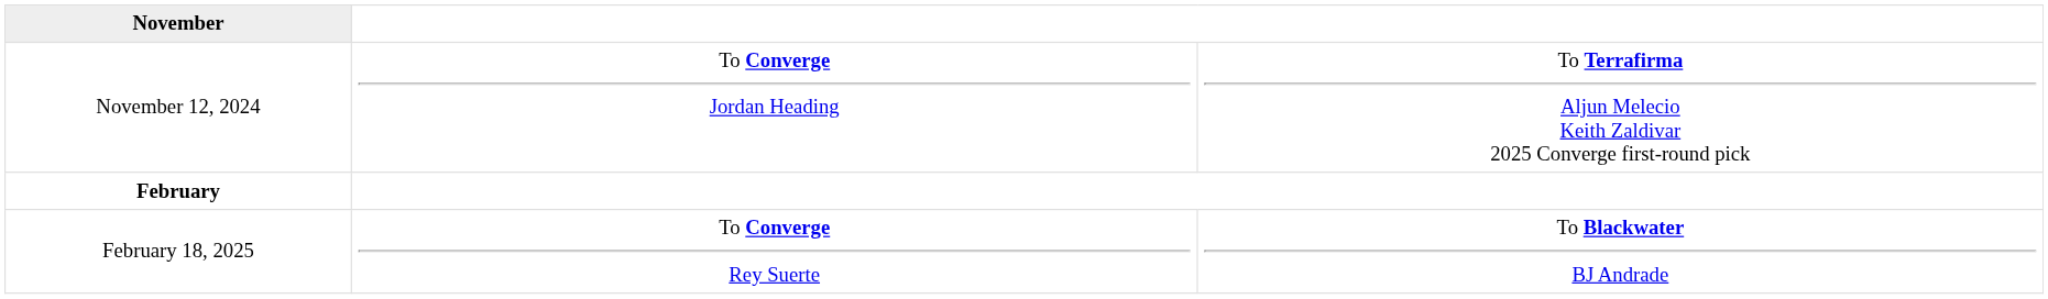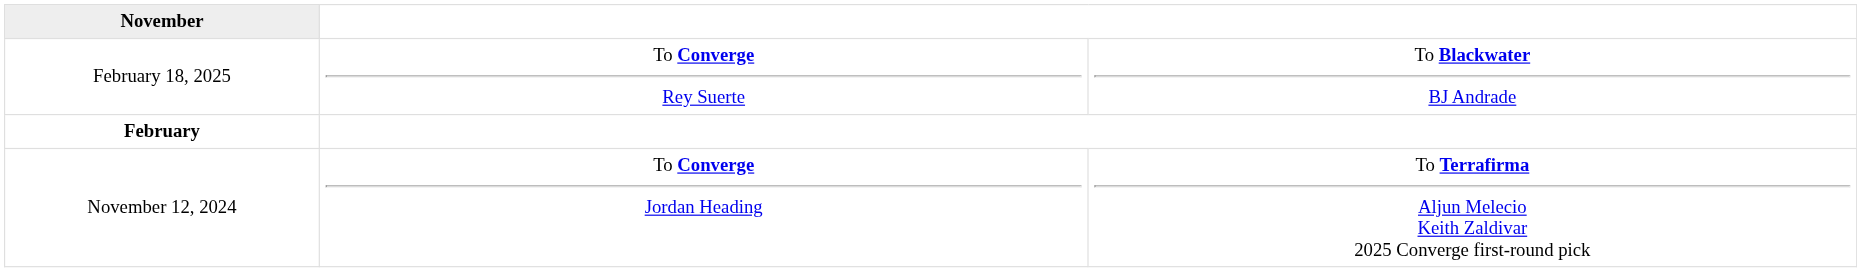rows swapped: November 12, 2024 <-> February 18, 2025
